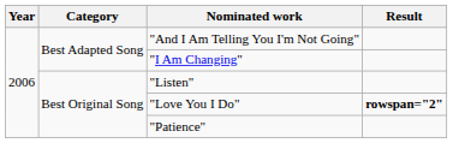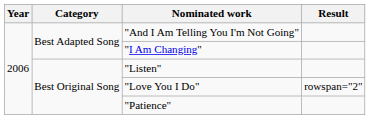"Love You I Do" | Result: bold -> normal
